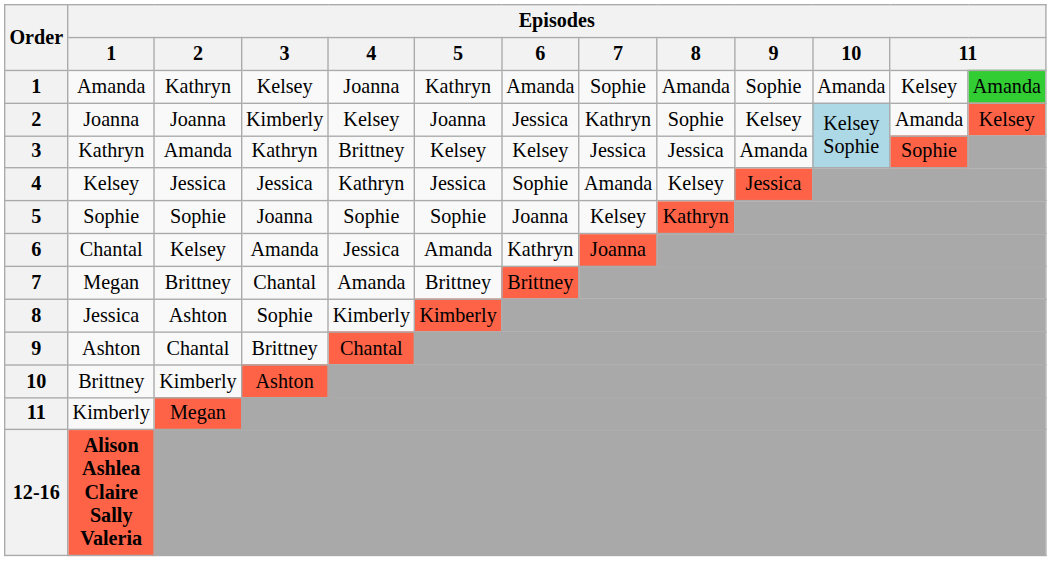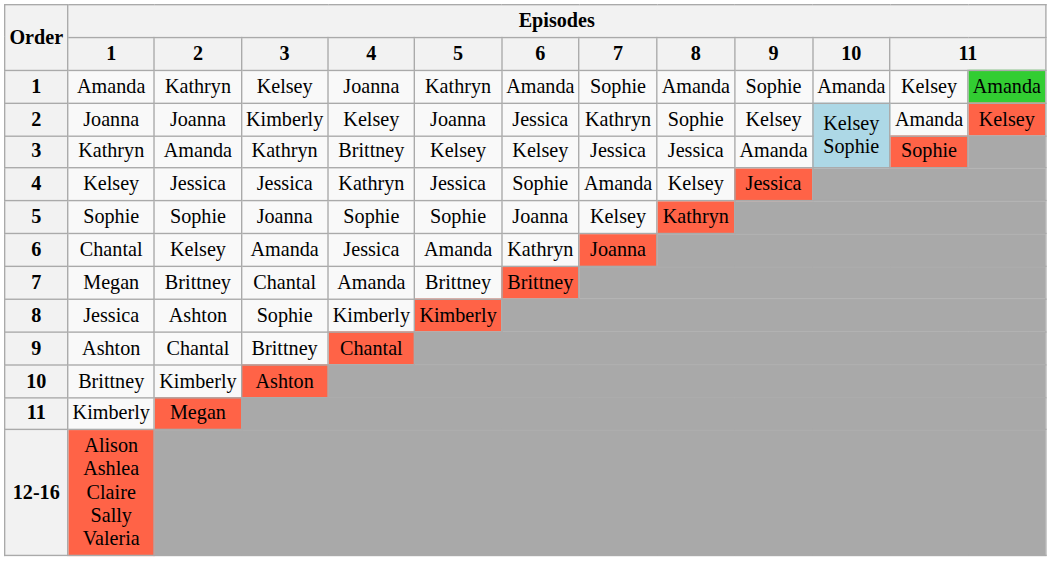12-16 | Episodes / 1: bold -> normal
